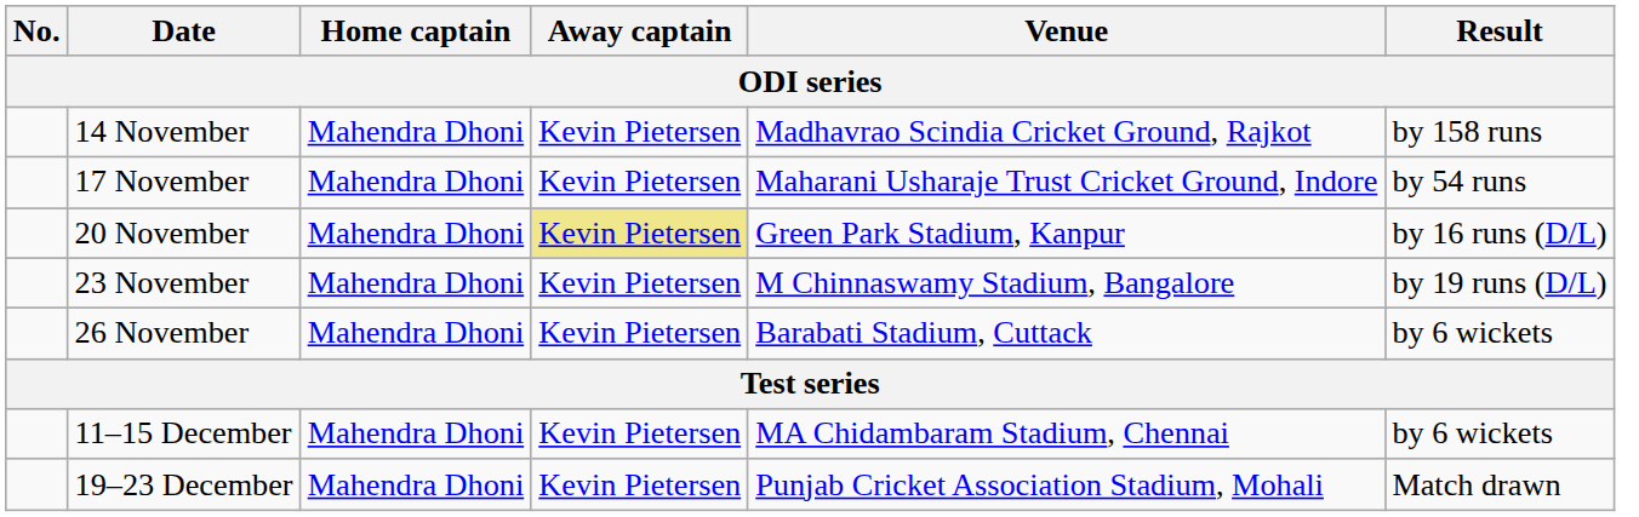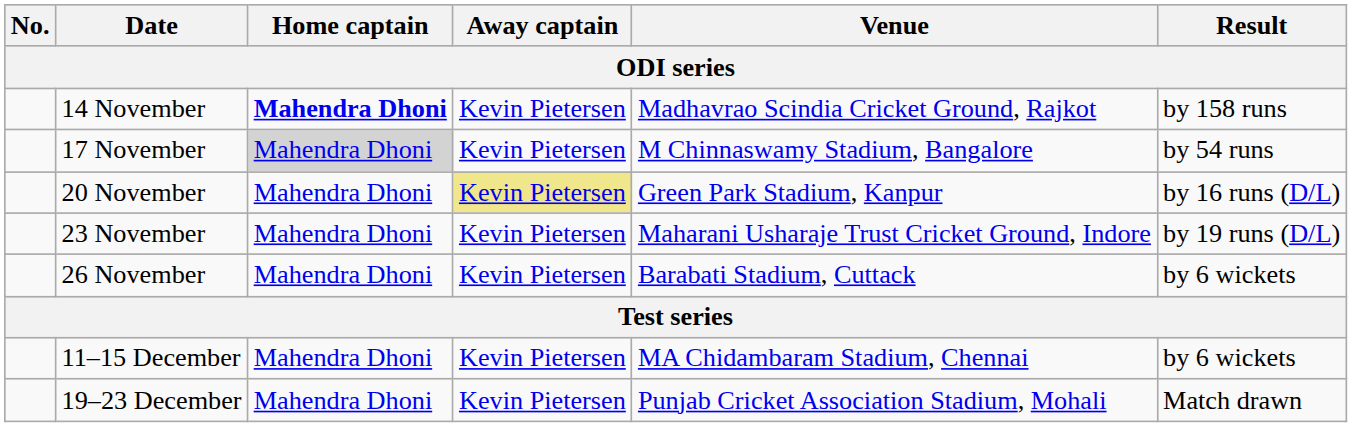14 November | Home captain: normal -> bold
17 November | Home captain: no background -> lightgrey background
17 November | Venue: Maharani Usharaje Trust Cricket Ground, Indore -> M Chinnaswamy Stadium, Bangalore
23 November | Venue: M Chinnaswamy Stadium, Bangalore -> Maharani Usharaje Trust Cricket Ground, Indore
